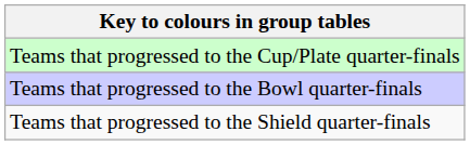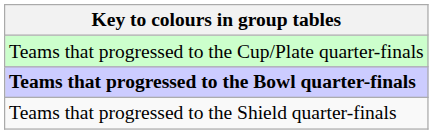row 3 | column 1: normal -> bold
